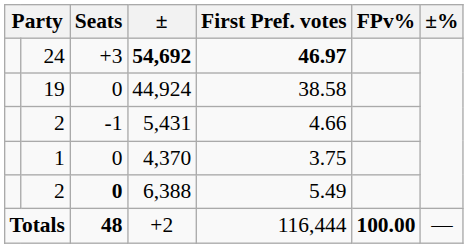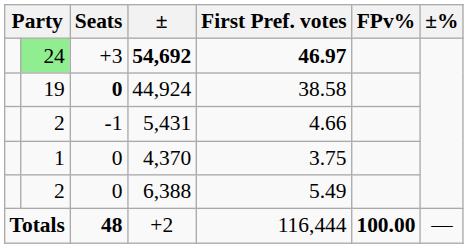54,692 | column 2: no background -> lightgreen background
44,924 | Seats: normal -> bold
6,388 | Seats: bold -> normal
